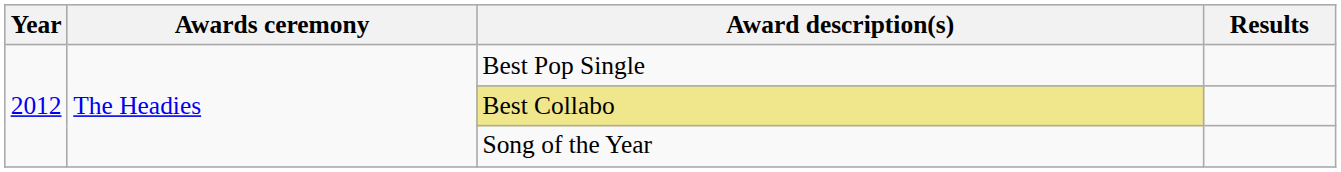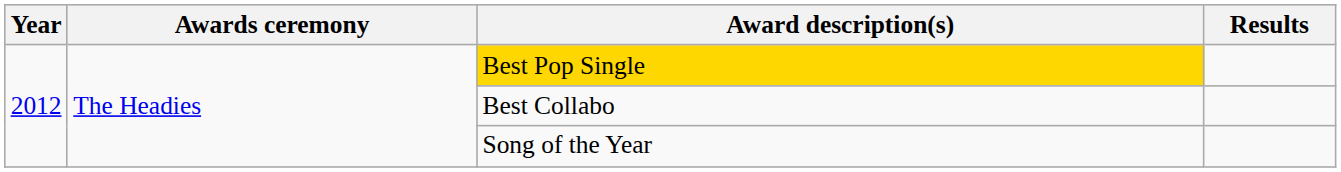Best Pop Single | Award description(s): no background -> gold background
Best Collabo | Award description(s): khaki background -> no background
